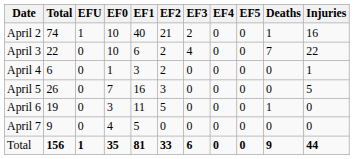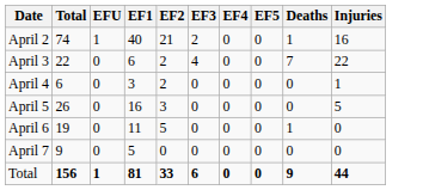- column: EF0 | 10 | 10 | 1 | 7 | 3 | 4 | 35
